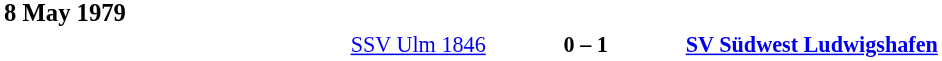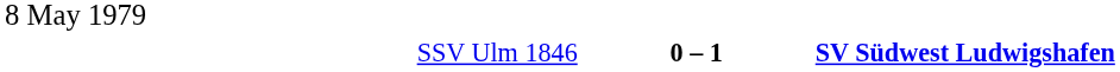8 May 1979 | column 1: bold -> normal
